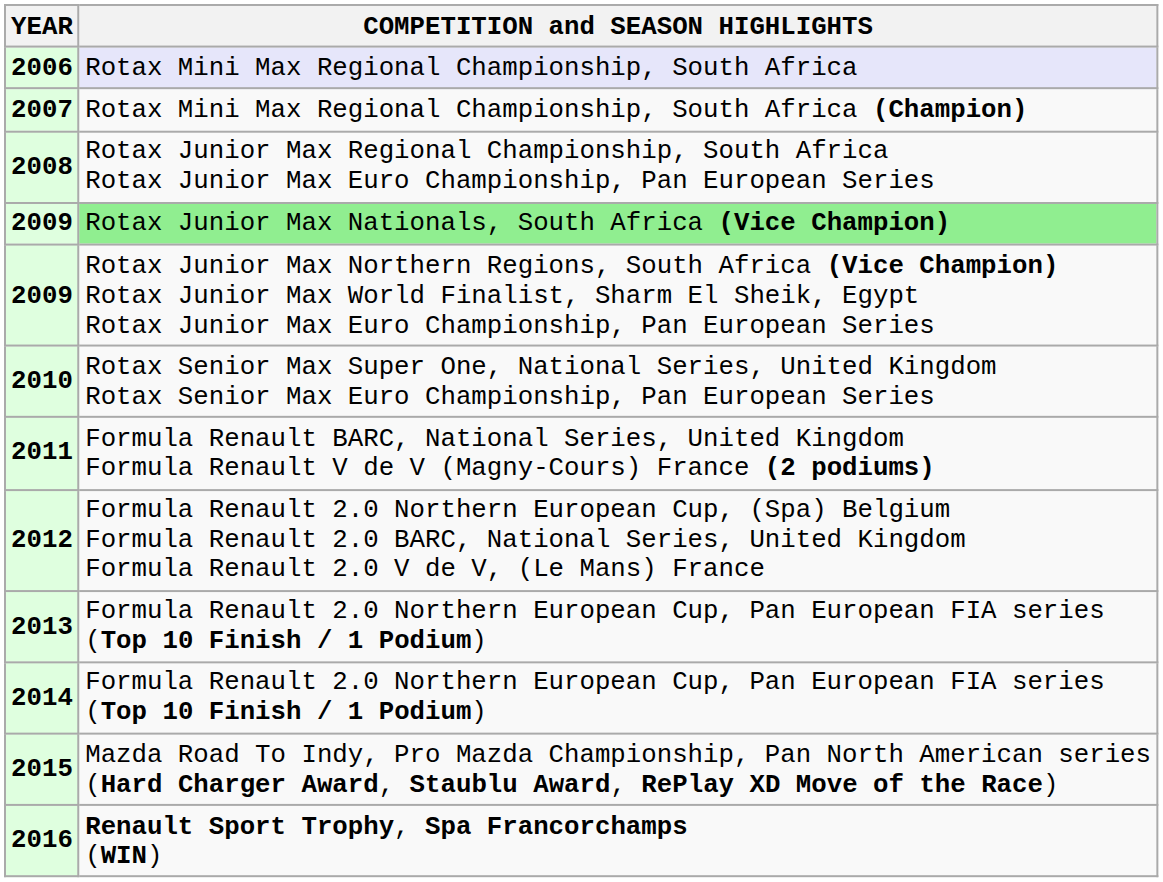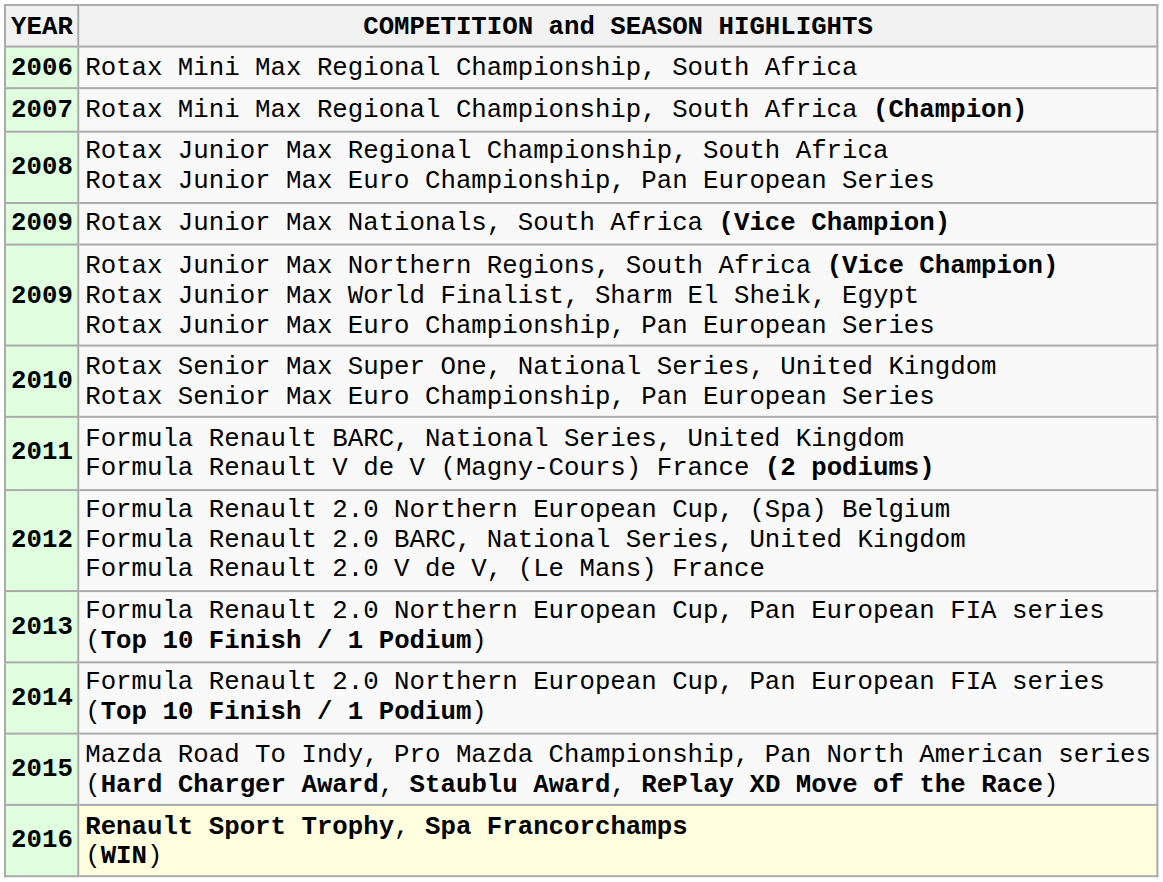row 2 | COMPETITION and SEASON HIGHLIGHTS: lavender background -> no background
row 5 | COMPETITION and SEASON HIGHLIGHTS: lightgreen background -> no background
row 13 | COMPETITION and SEASON HIGHLIGHTS: no background -> lightyellow background
